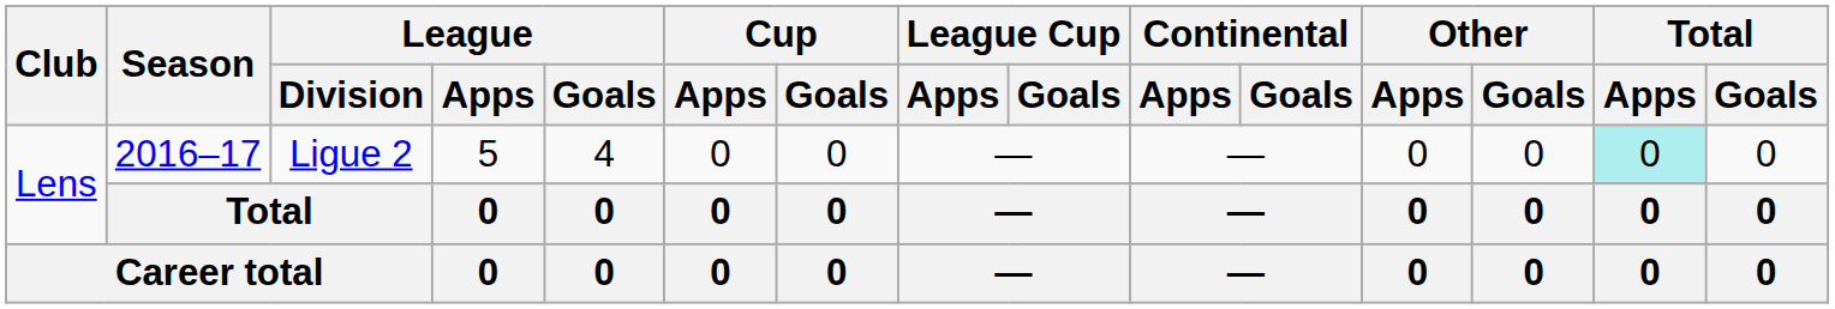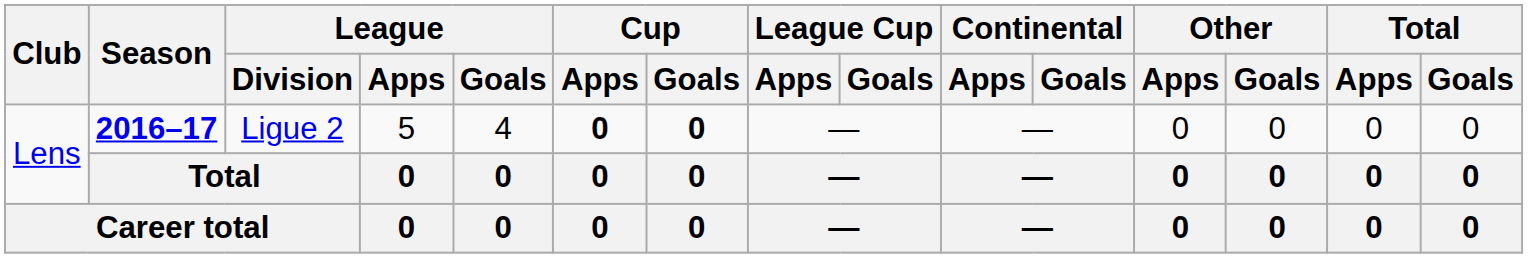Lens / Ligue 2 | Season: normal -> bold
Lens / Ligue 2 | Cup / Apps: normal -> bold
Lens / Ligue 2 | Cup / Goals: normal -> bold
Lens / Ligue 2 | Total / Apps: paleturquoise background -> no background
